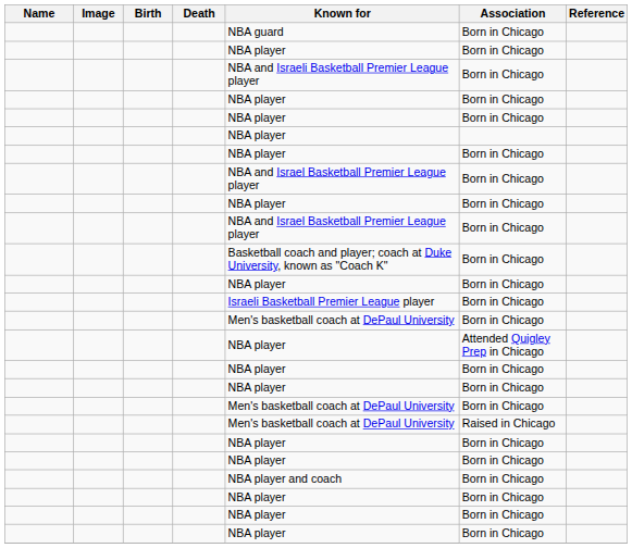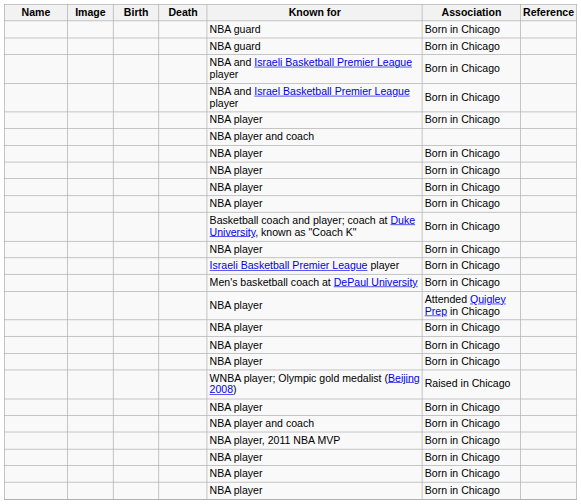row 3 | Known for: NBA player -> NBA guard
row 5 | Known for: NBA player -> NBA and Israel Basketball Premier League player
row 7 | Known for: NBA player -> NBA player and coach
row 9 | Known for: NBA and Israel Basketball Premier League player -> NBA player
row 11 | Known for: NBA and Israel Basketball Premier League player -> NBA player
row 19 | Known for: Men's basketball coach at DePaul University -> NBA player
row 20 | Known for: Men's basketball coach at DePaul University -> WNBA player; Olympic gold medalist (Beijing 2008)
row 22 | Known for: NBA player -> NBA player and coach
row 23 | Known for: NBA player and coach -> NBA player, 2011 NBA MVP
